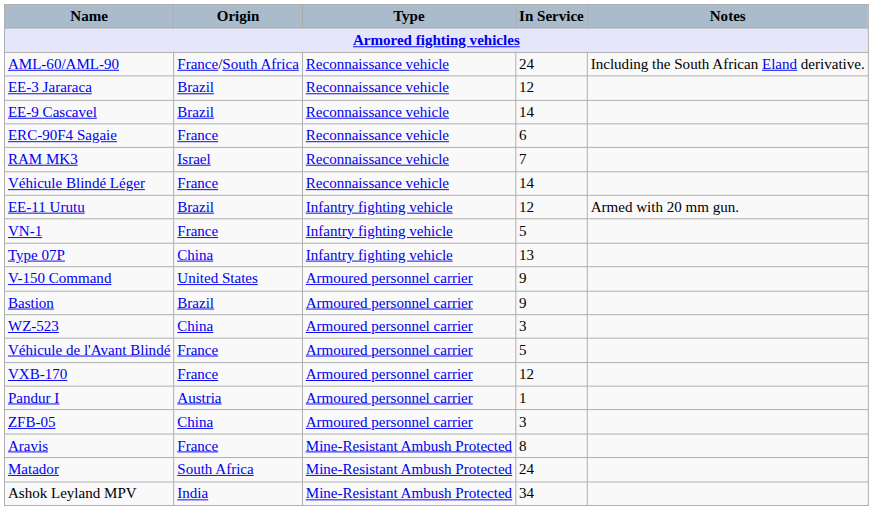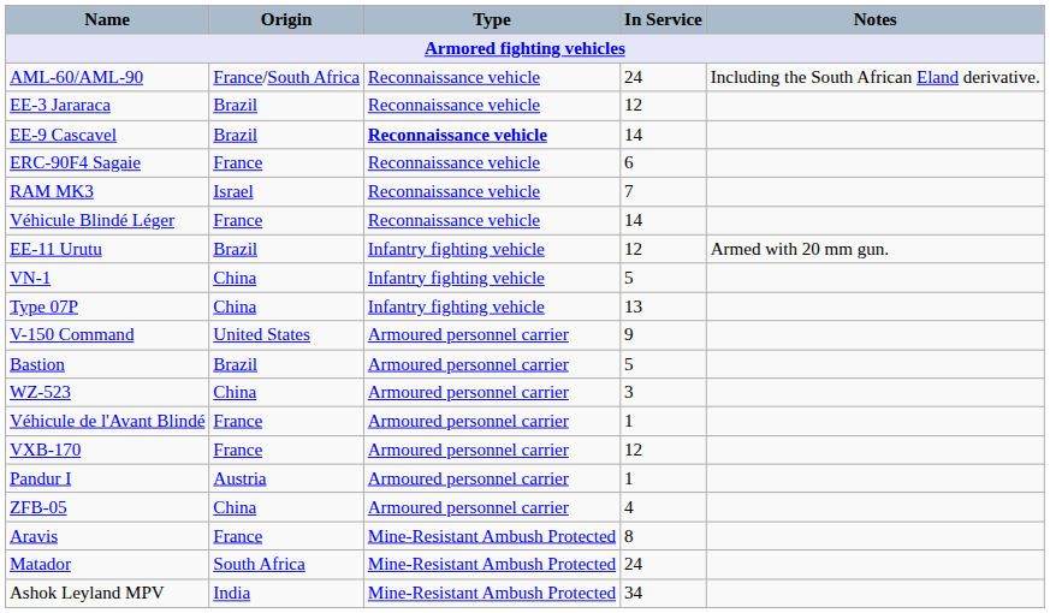EE-9 Cascavel | Type: normal -> bold
VN-1 | Origin: France -> China
Bastion | In Service: 9 -> 5
Véhicule de l'Avant Blindé | In Service: 5 -> 1
ZFB-05 | In Service: 3 -> 4
